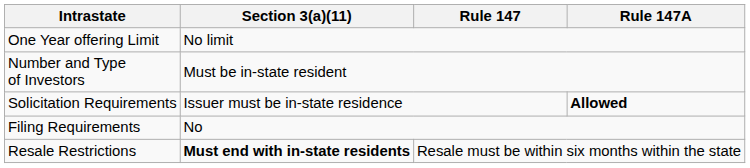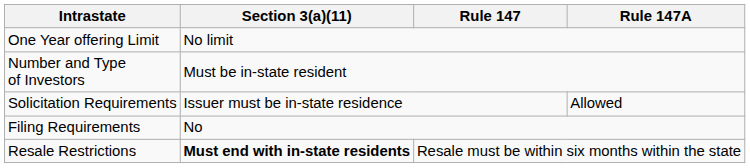Solicitation Requirements | Rule 147A: bold -> normal
